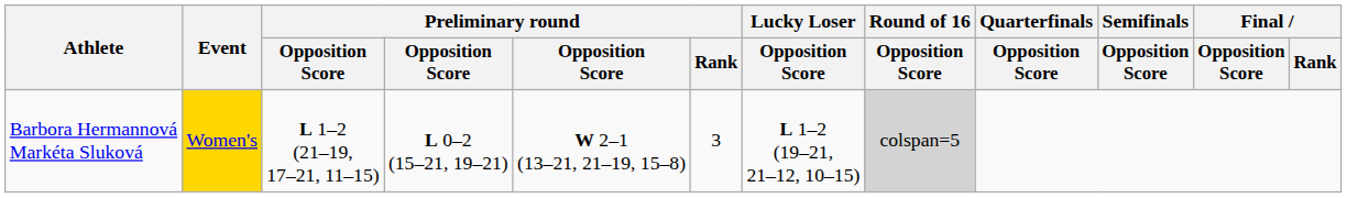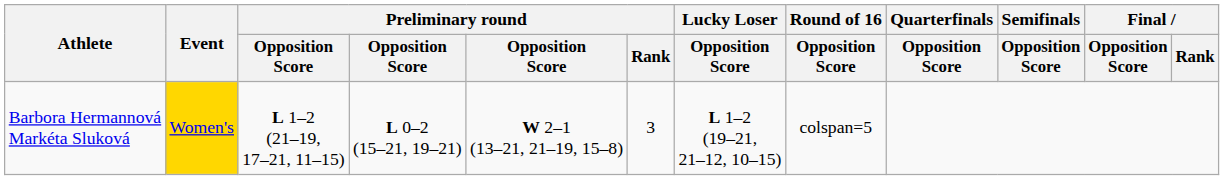Barbora Hermannová Markéta Sluková | Round of 16 / Opposition Score: lightgrey background -> no background
